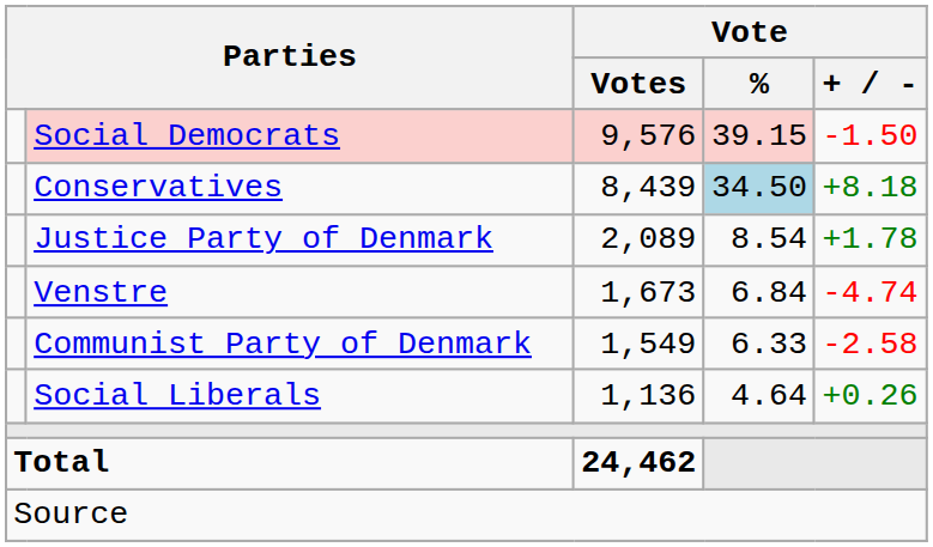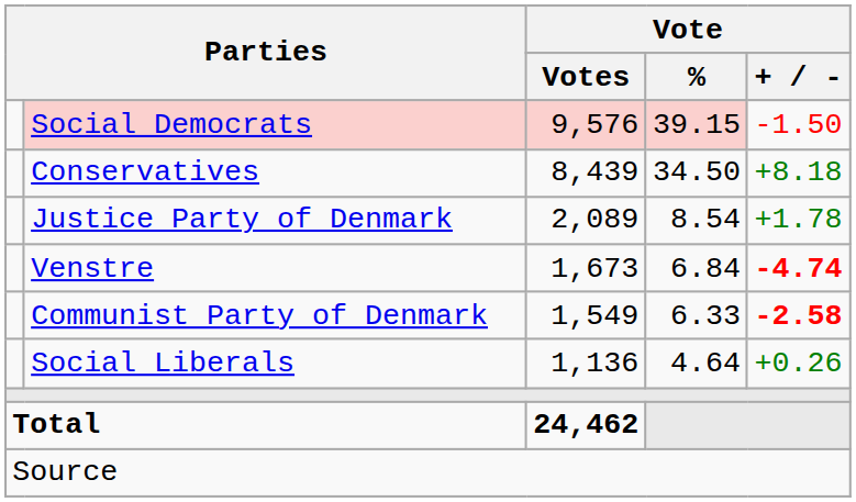Conservatives | Vote / %: lightblue background -> no background
Venstre | Vote / + / -: normal -> bold
Communist Party of Denmark | Vote / + / -: normal -> bold
